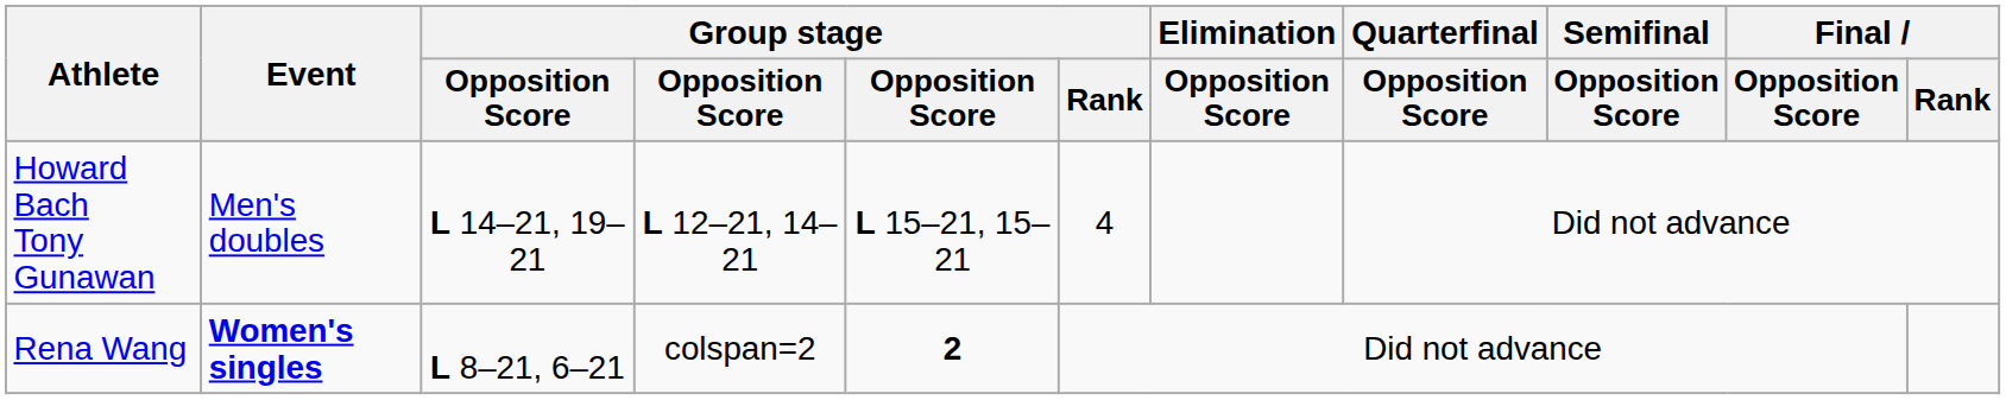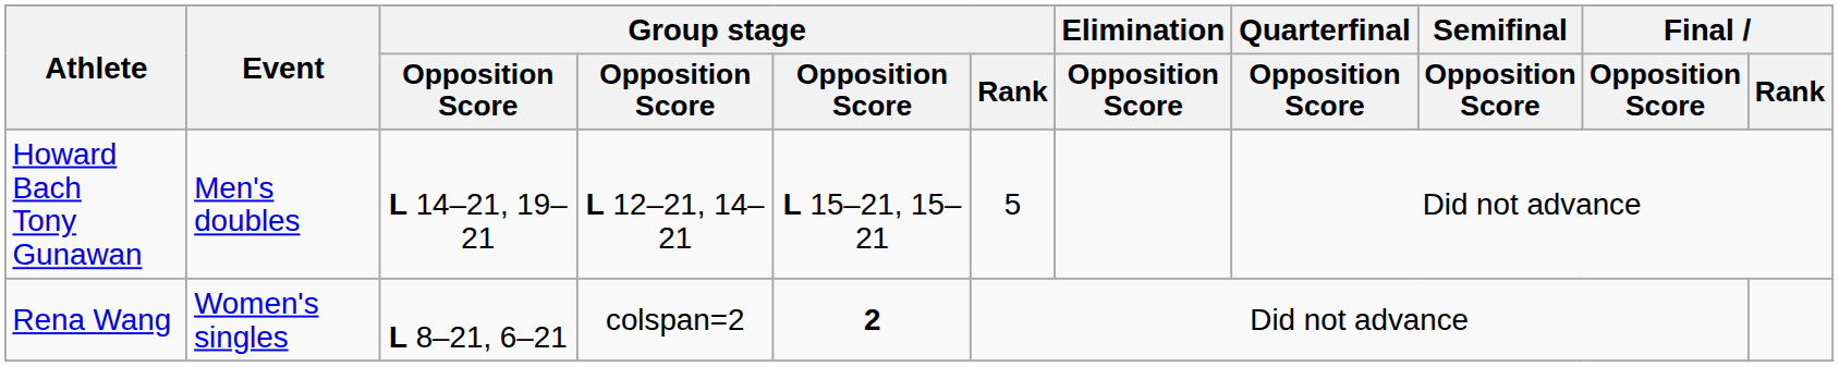Howard Bach Tony Gunawan | Group stage / Rank: 4 -> 5
Rena Wang | Event: bold -> normal
